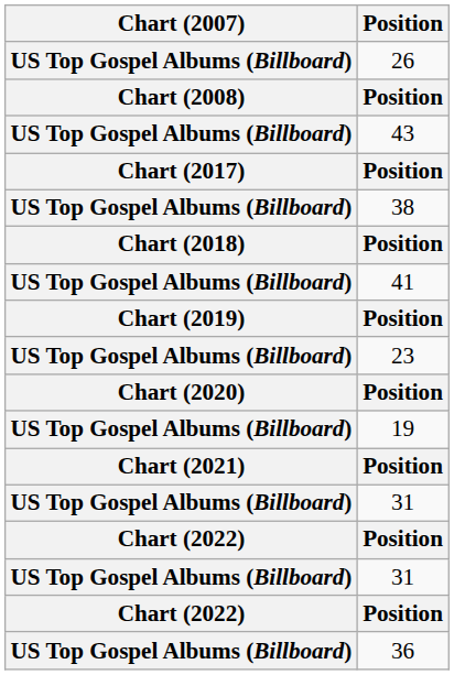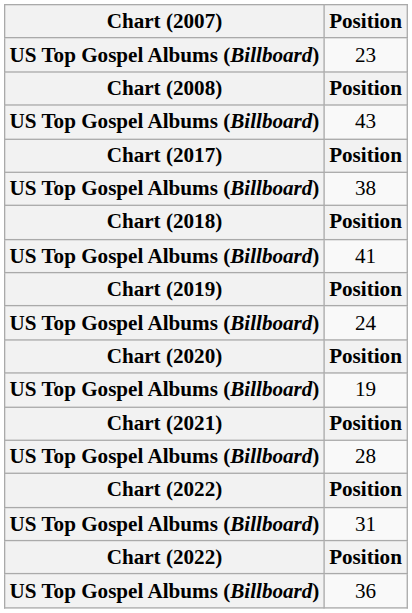row 2 | Position: 26 -> 23
row 10 | Position: 23 -> 24
row 14 | Position: 31 -> 28
